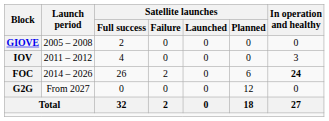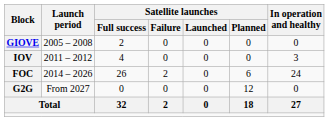FOC | In operation and healthy: bold -> normal
